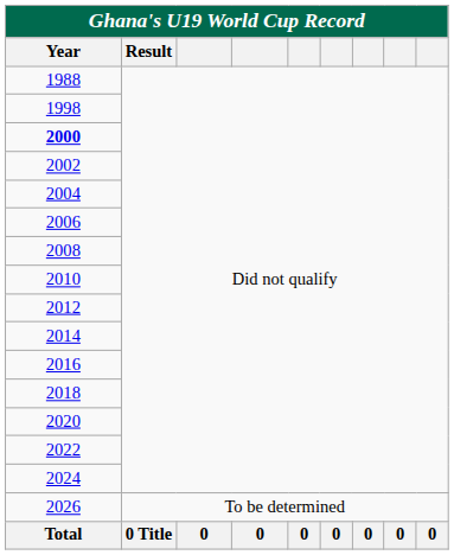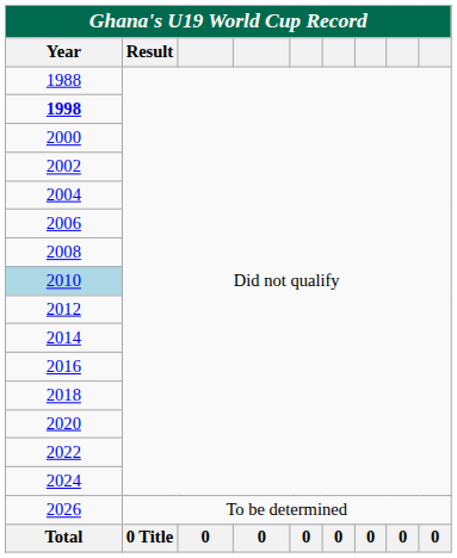1998 | Year: normal -> bold
2000 | Year: bold -> normal
2010 | Year: no background -> lightblue background
